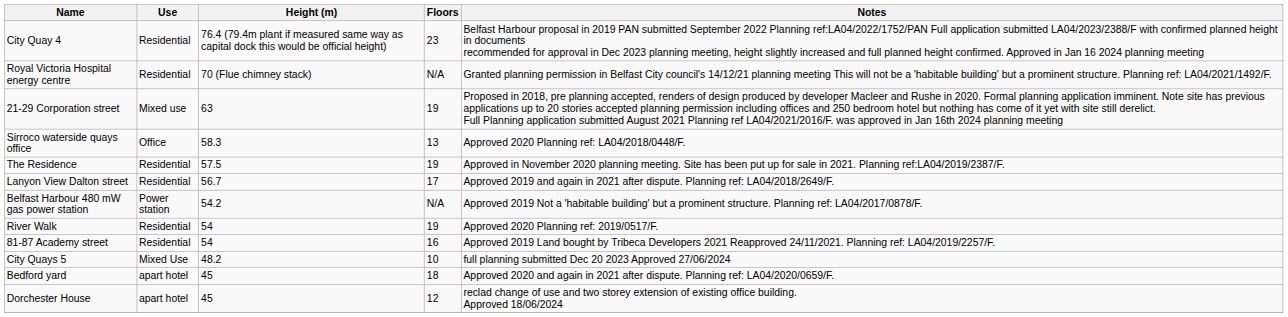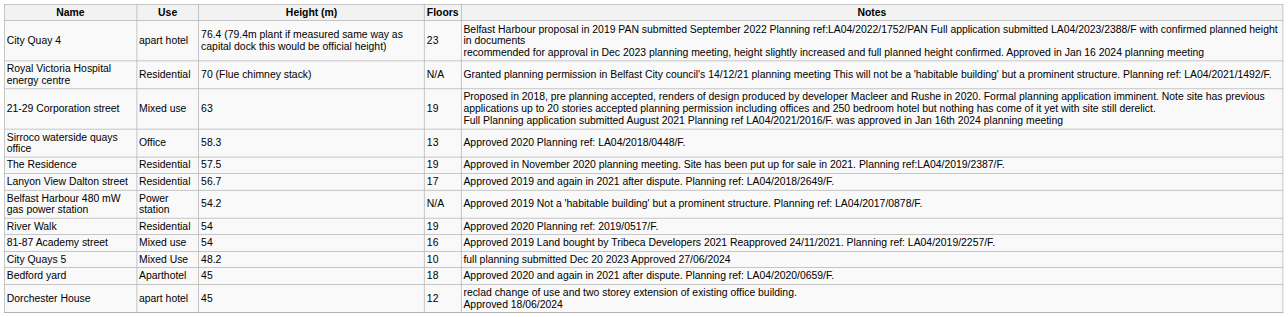City Quay 4 | Use: Residential -> apart hotel
81-87 Academy street | Use: Residential -> Mixed use
Bedford yard | Use: apart hotel -> Aparthotel
